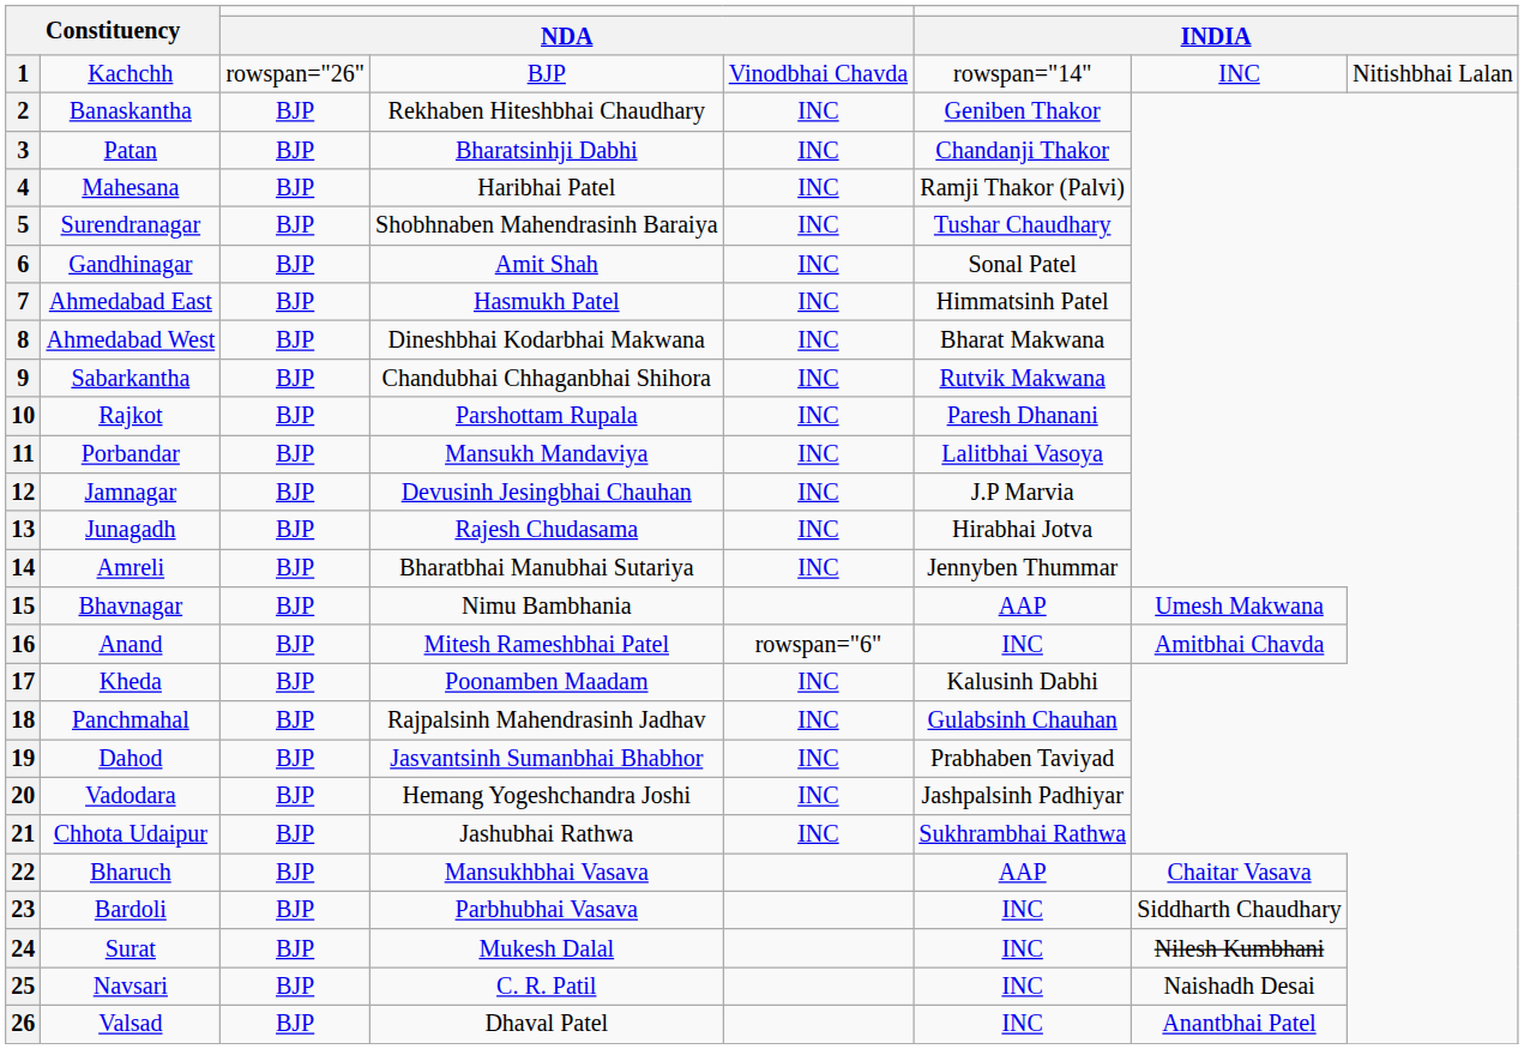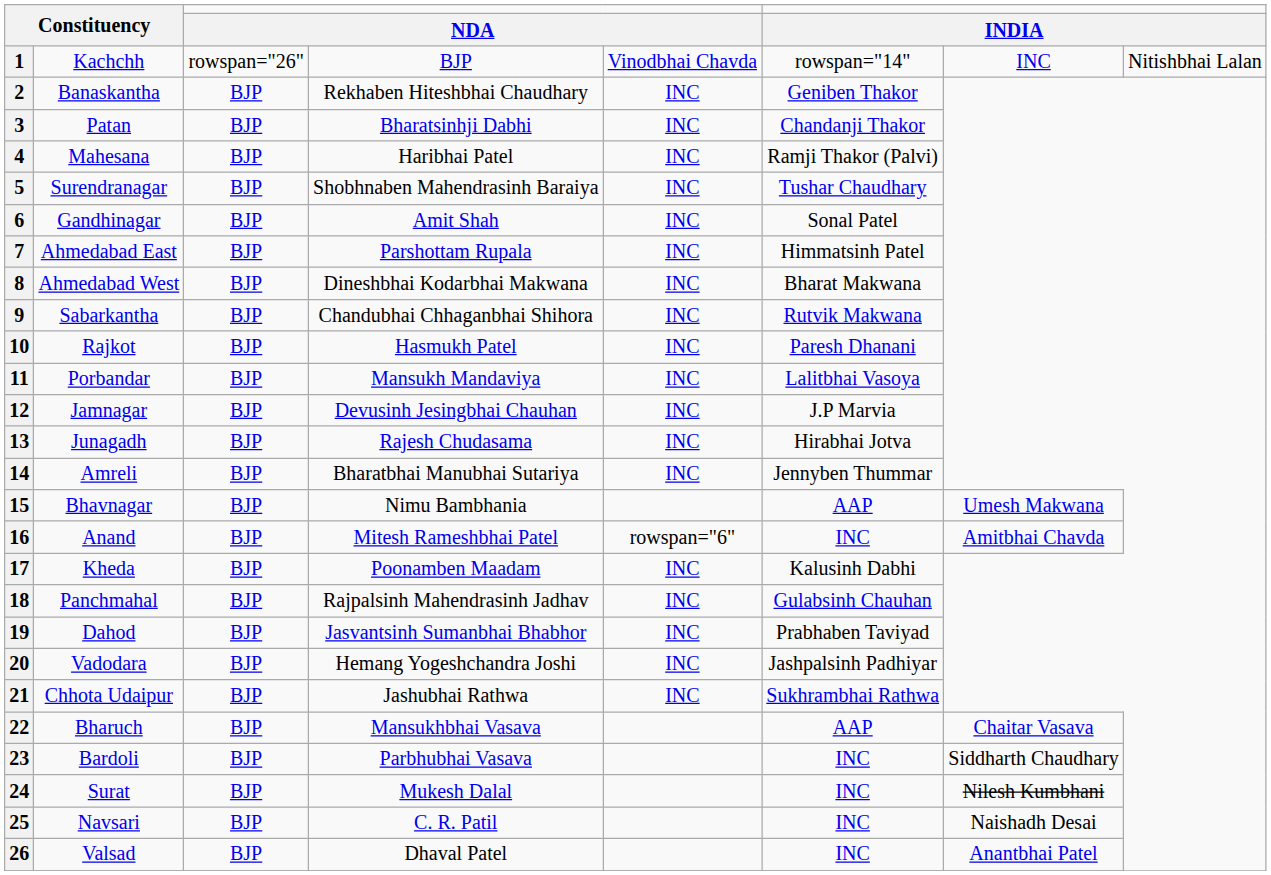7 | column 4: Hasmukh Patel -> Parshottam Rupala
10 | column 4: Parshottam Rupala -> Hasmukh Patel
